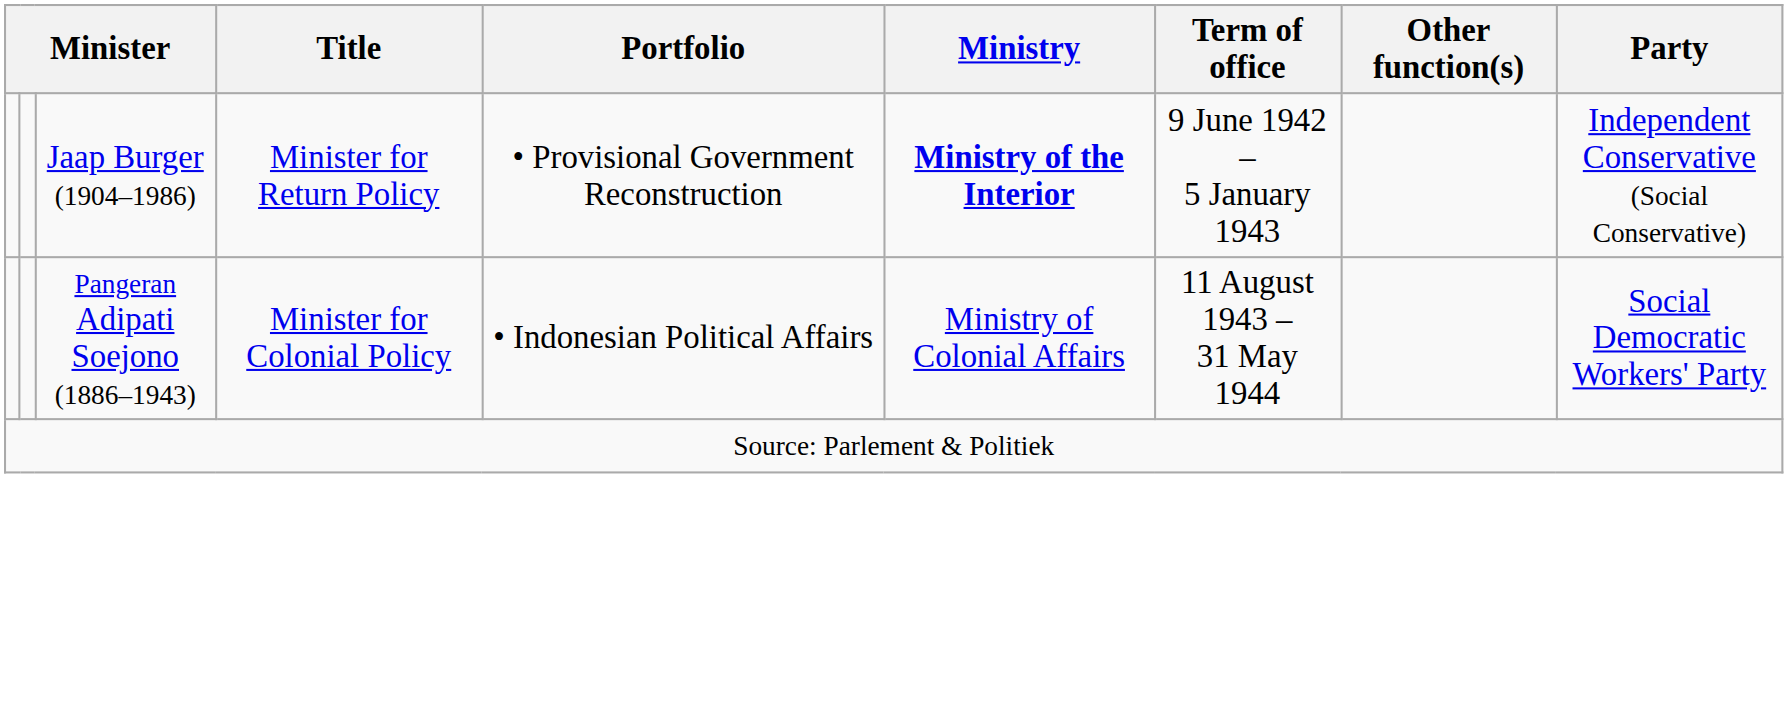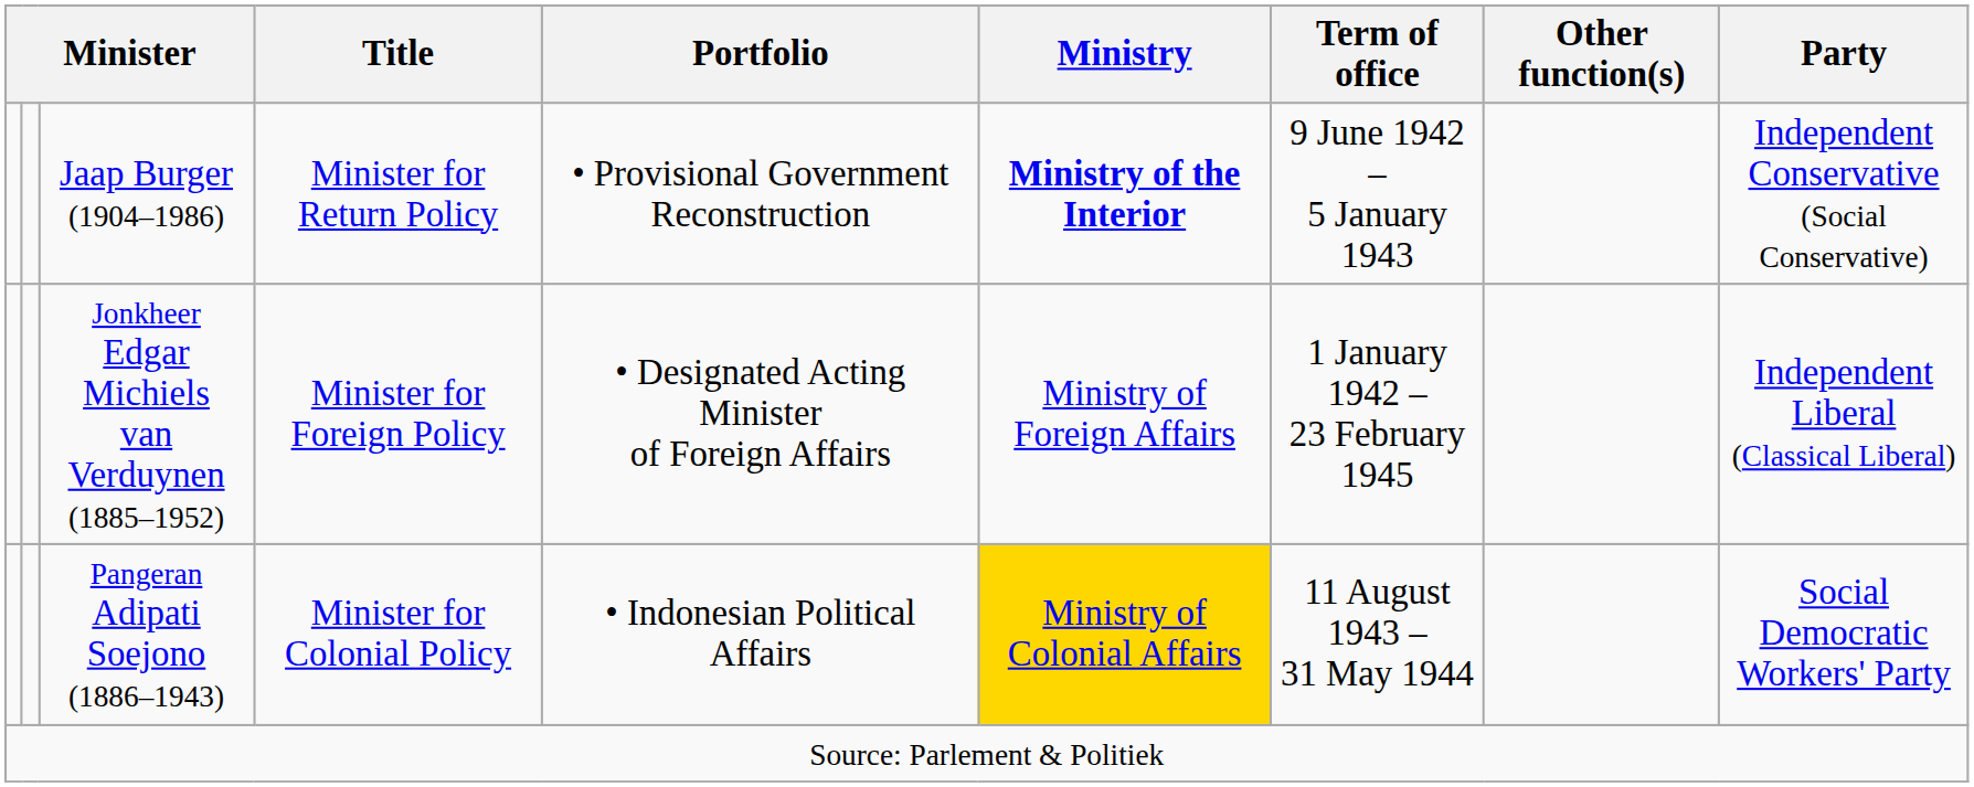+ row: Jonkheer Edgar Michiels van Verduynen (1885–1952) | Minister for Foreign Policy | • Designated Acting Minister of Foreign Affairs | Ministry of Foreign Affairs | 1 January 1942 – 23 February 1945 | Independent Liberal (Classical Liberal)
Pangeran Adipati Soejono (1886–1943) | Ministry: no background -> gold background
